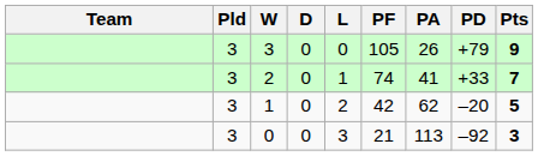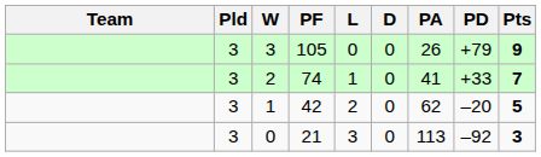columns swapped: D <-> PF
